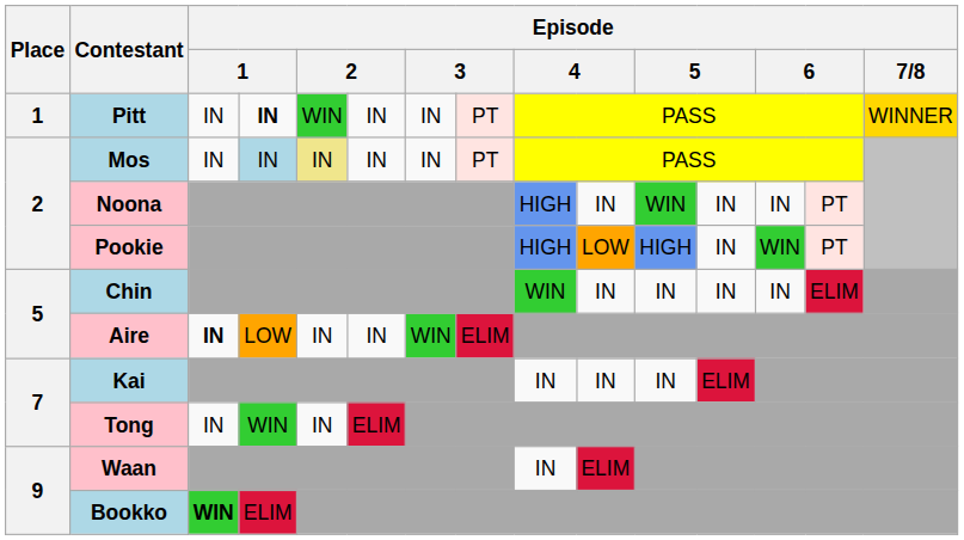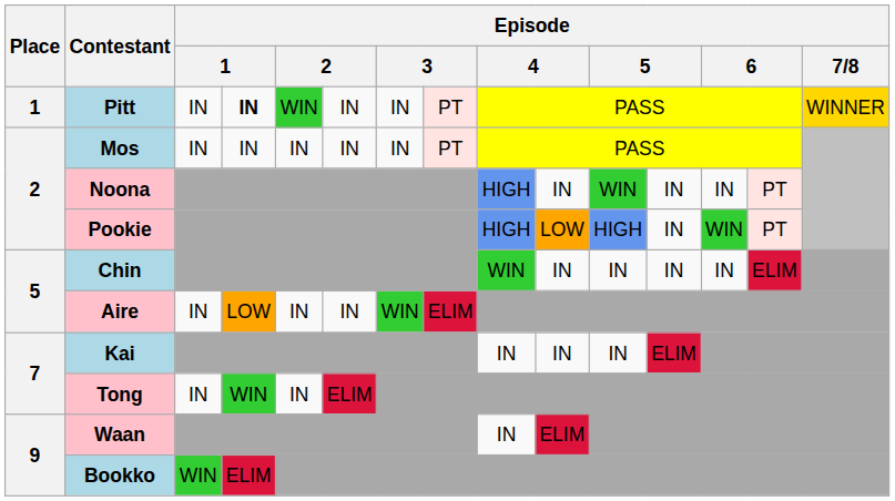Mos | column 4: lightblue background -> no background
Mos | column 5: khaki background -> no background
Aire | column 3: bold -> normal
Bookko | column 3: bold -> normal
